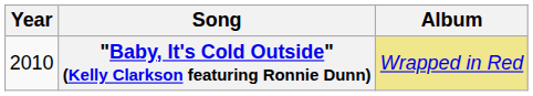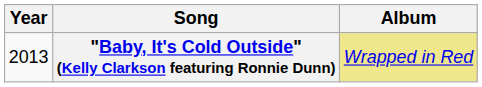row 2 | Year: 2010 -> 2013
